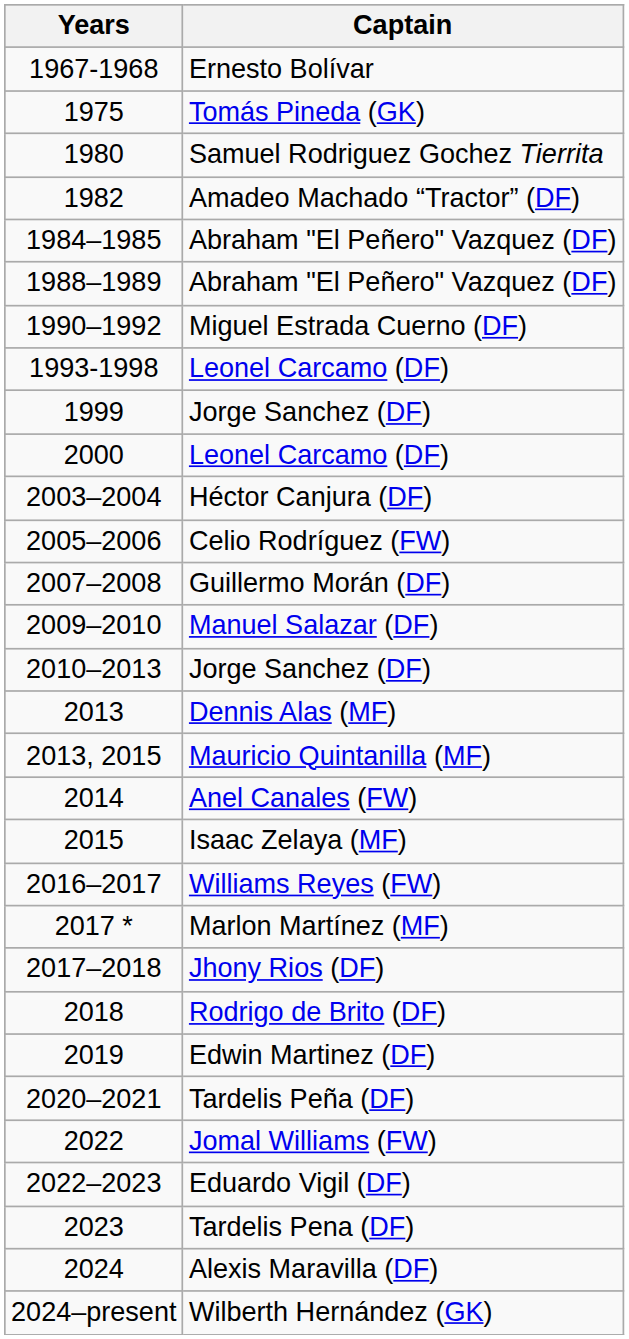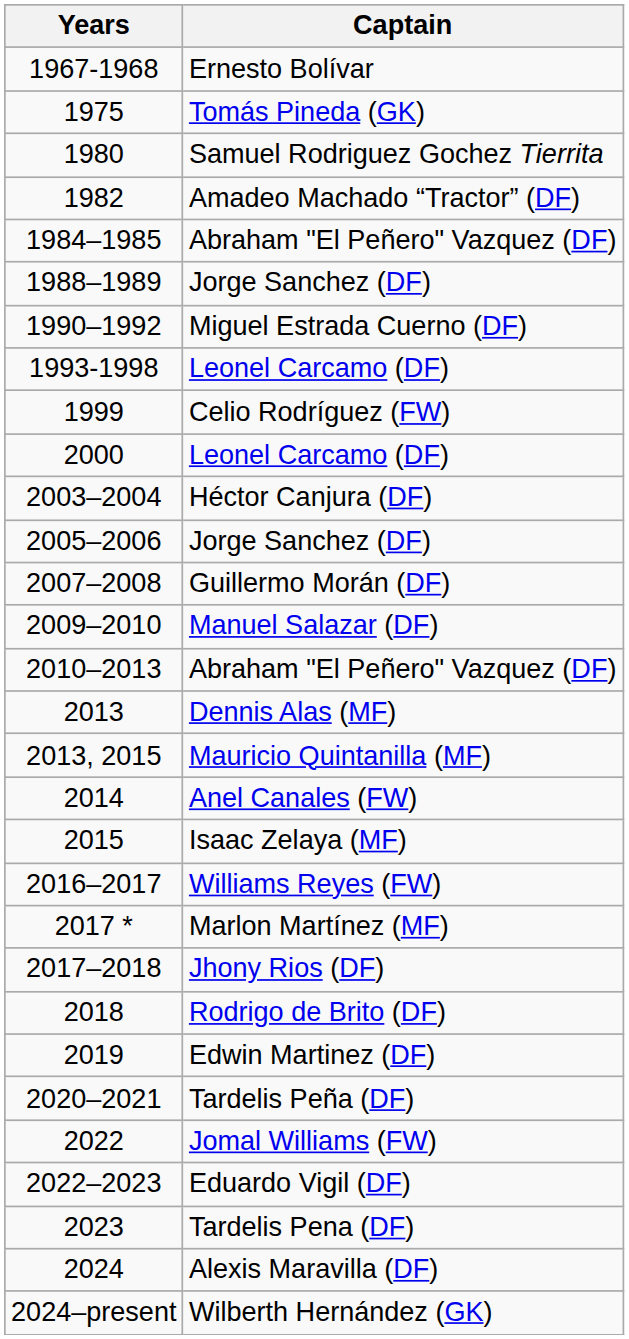row 7 | Captain: Abraham "El Peñero" Vazquez (DF) -> Jorge Sanchez (DF)
row 10 | Captain: Jorge Sanchez (DF) -> Celio Rodríguez (FW)
row 13 | Captain: Celio Rodríguez (FW) -> Jorge Sanchez (DF)
row 16 | Captain: Jorge Sanchez (DF) -> Abraham "El Peñero" Vazquez (DF)
